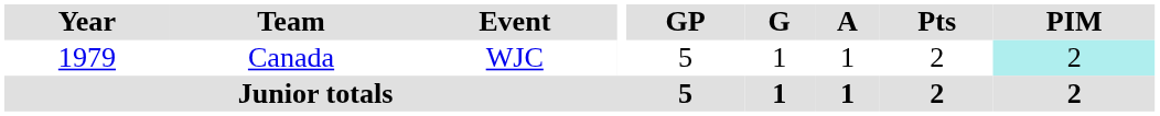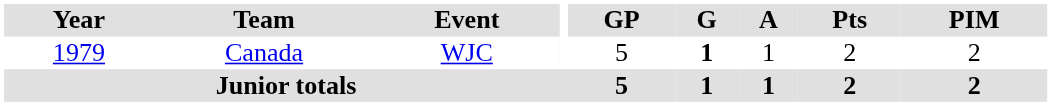Canada | G: normal -> bold
Canada | PIM: paleturquoise background -> no background
